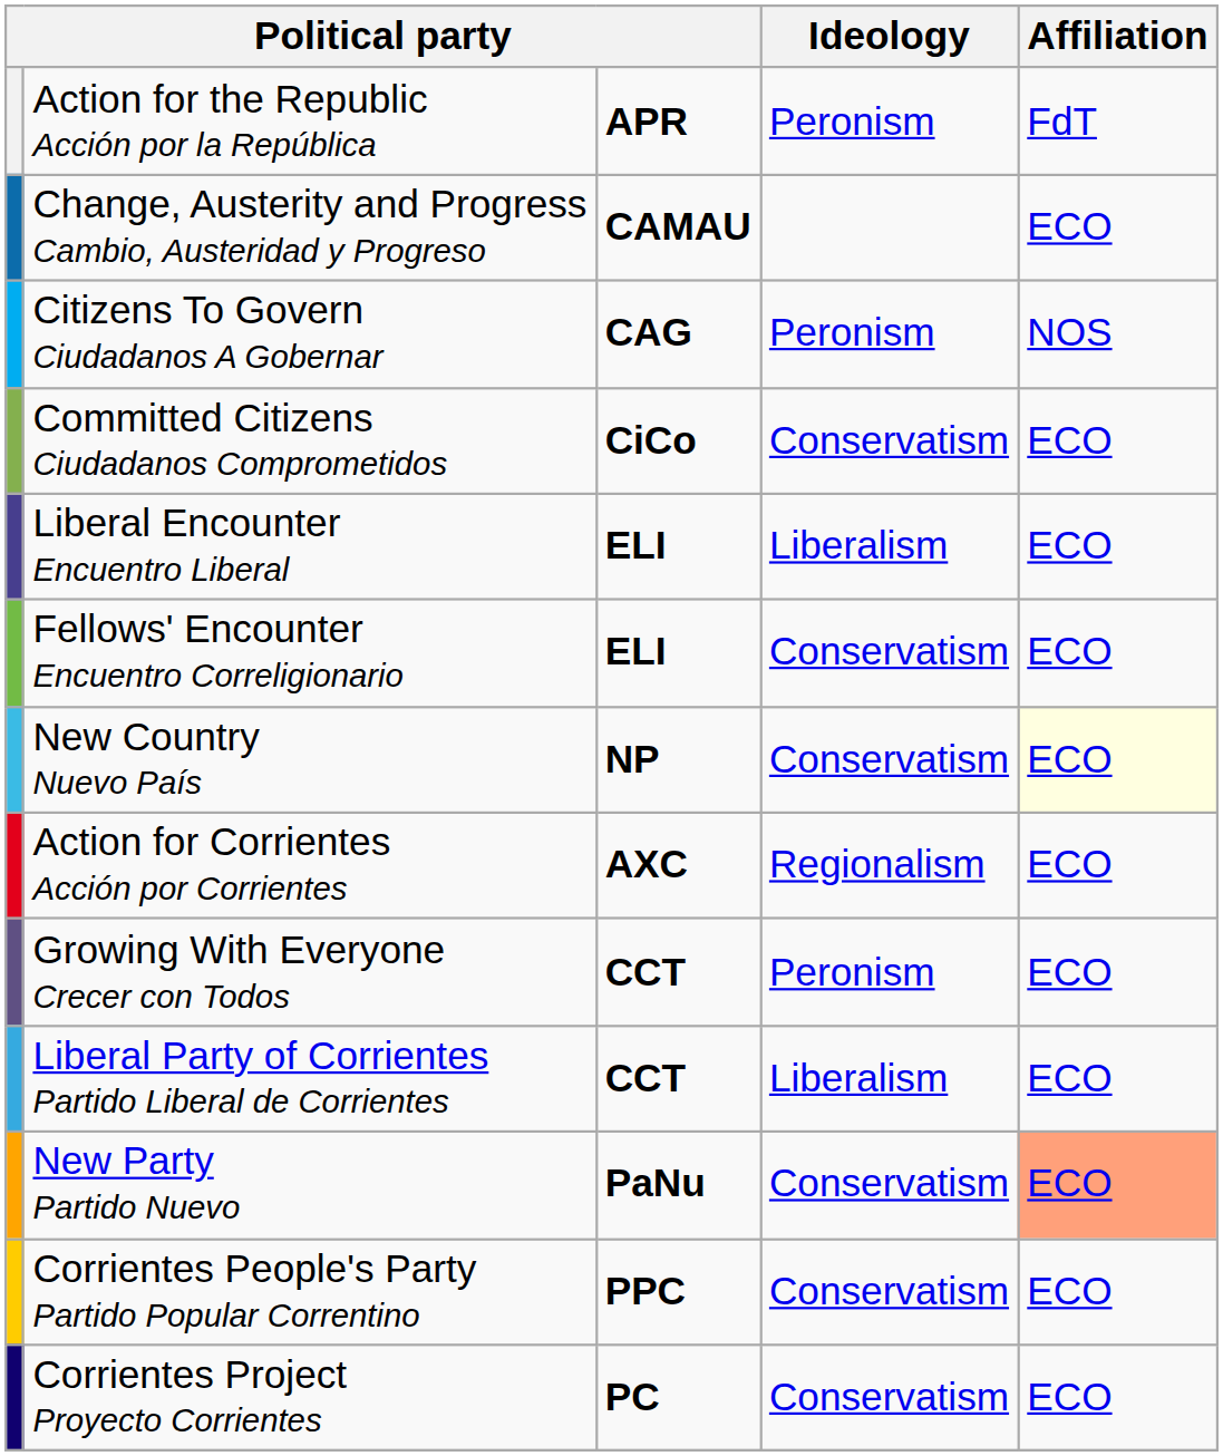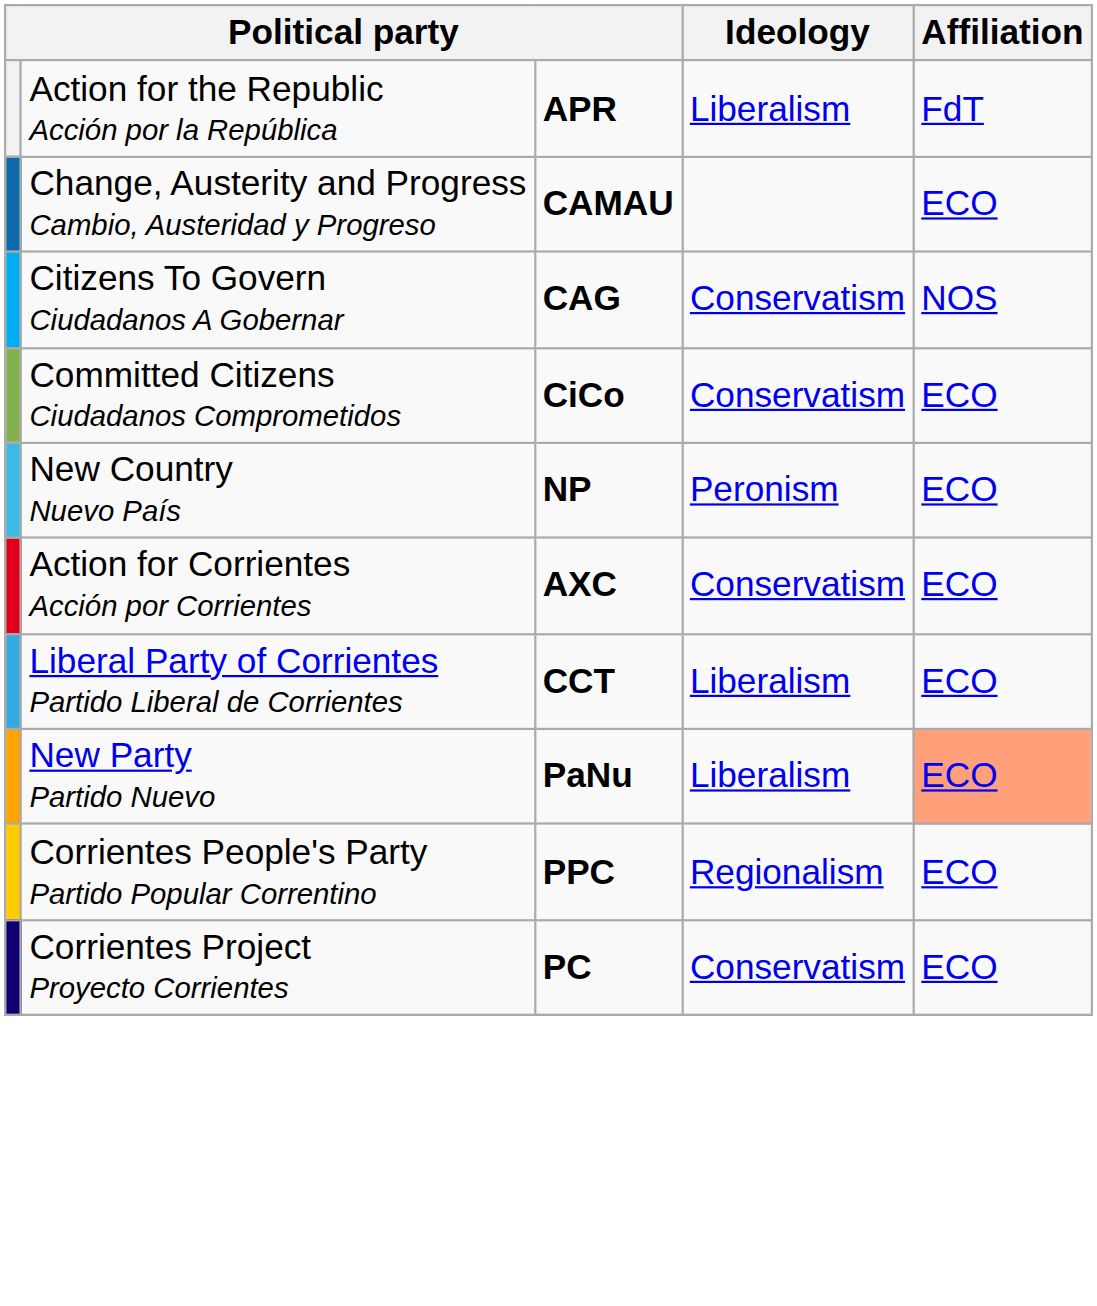Action for the Republic Acción por la República | Ideology: Peronism -> Liberalism
Citizens To Govern Ciudadanos A Gobernar | Ideology: Peronism -> Conservatism
- row: Liberal Encounter Encuentro Liberal | ELI | Liberalism | ECO
- row: Fellows' Encounter Encuentro Correligionario | ELI | Conservatism | ECO
New Country Nuevo País | Ideology: Conservatism -> Peronism
New Country Nuevo País | Affiliation: lightyellow background -> no background
Action for Corrientes Acción por Corrientes | Ideology: Regionalism -> Conservatism
- row: Growing With Everyone Crecer con Todos | CCT | Peronism | ECO
New Party Partido Nuevo | Ideology: Conservatism -> Liberalism
Corrientes People's Party Partido Popular Correntino | Ideology: Conservatism -> Regionalism
